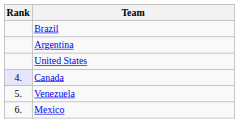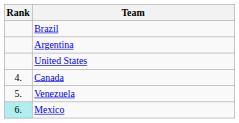Canada | Rank: lavender background -> no background
Mexico | Rank: no background -> paleturquoise background
